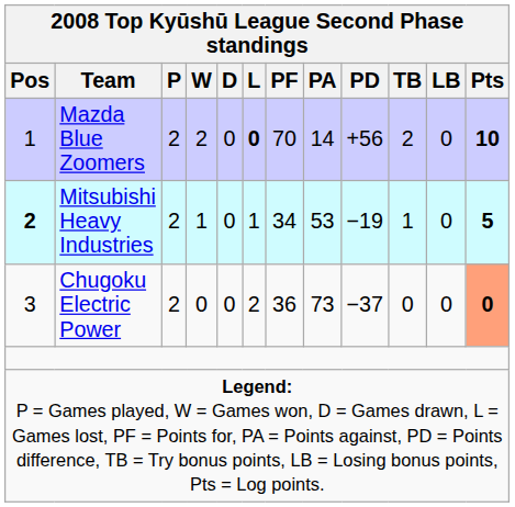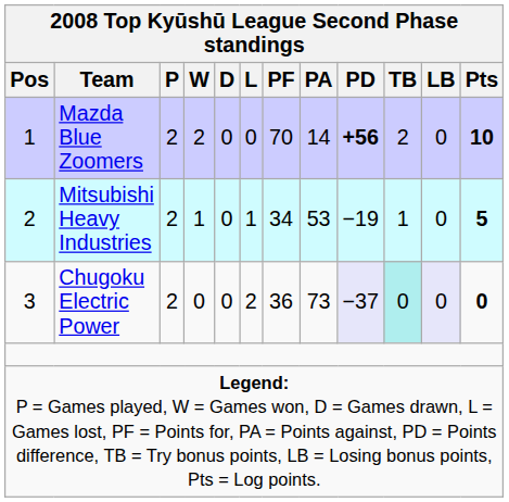Mazda Blue Zoomers | L: bold -> normal
Mazda Blue Zoomers | PD: normal -> bold
Mitsubishi Heavy Industries | Pos: bold -> normal
Chugoku Electric Power | PD: no background -> lavender background
Chugoku Electric Power | TB: no background -> paleturquoise background
Chugoku Electric Power | LB: no background -> lavender background
Chugoku Electric Power | Pts: lightsalmon background -> no background
